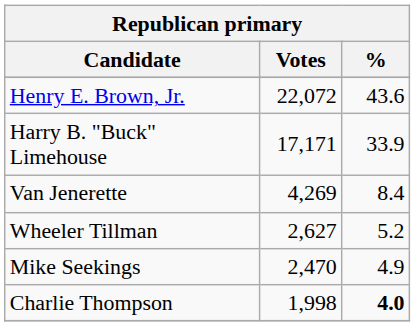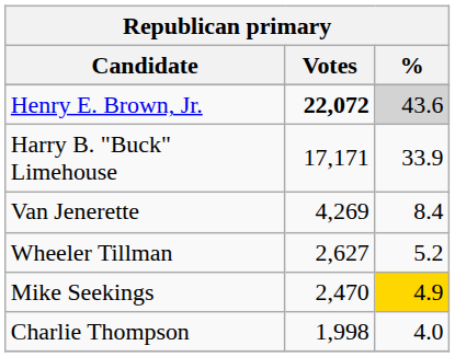Henry E. Brown, Jr. | Votes: normal -> bold
Henry E. Brown, Jr. | %: no background -> lightgrey background
Mike Seekings | %: no background -> gold background
Charlie Thompson | %: bold -> normal
